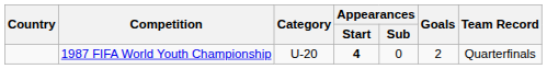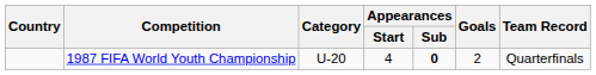1987 FIFA World Youth Championship | Appearances / Start: bold -> normal
1987 FIFA World Youth Championship | Appearances / Sub: normal -> bold
